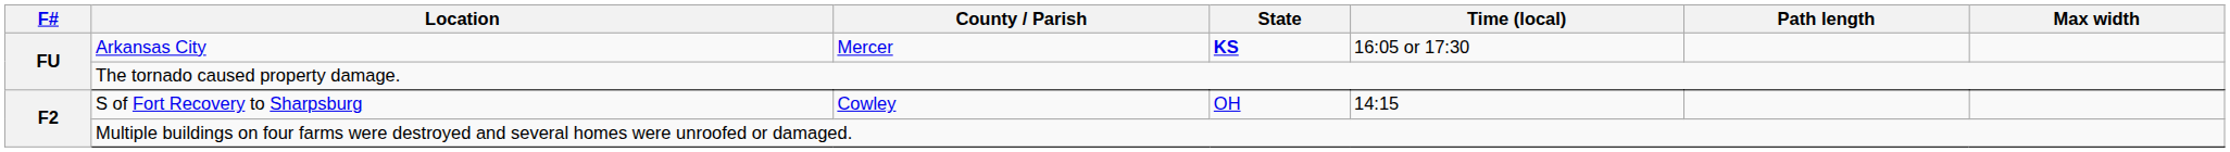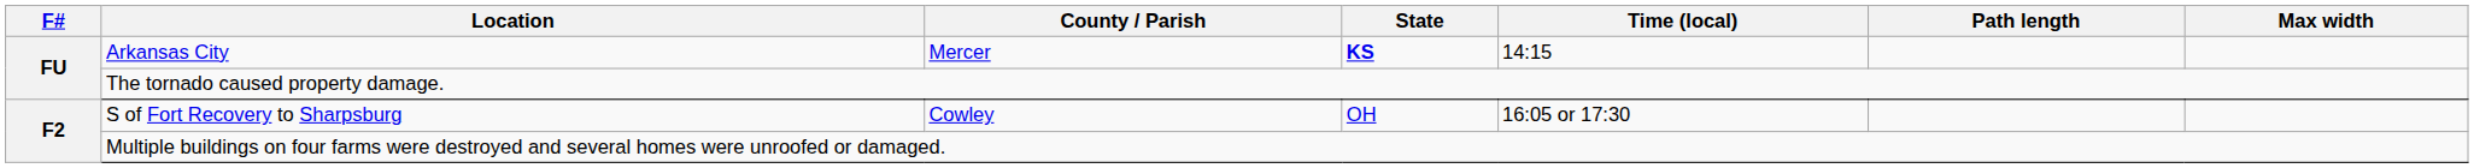Arkansas City | Time (local): 16:05 or 17:30 -> 14:15
S of Fort Recovery to Sharpsburg | Time (local): 14:15 -> 16:05 or 17:30
